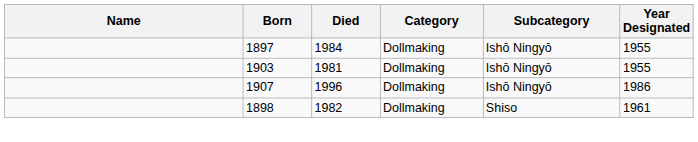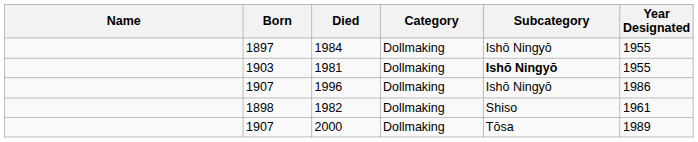1981 | Subcategory: normal -> bold
+ row: 1907 | 2000 | Dollmaking | Tōsa | 1989
